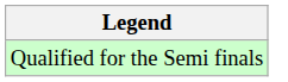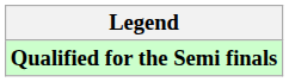row 2 | column 1: normal -> bold
